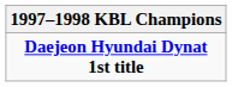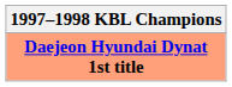row 2 | column 1: no background -> lightsalmon background
